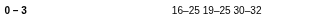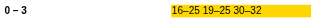row 1 | column 2: no background -> gold background
